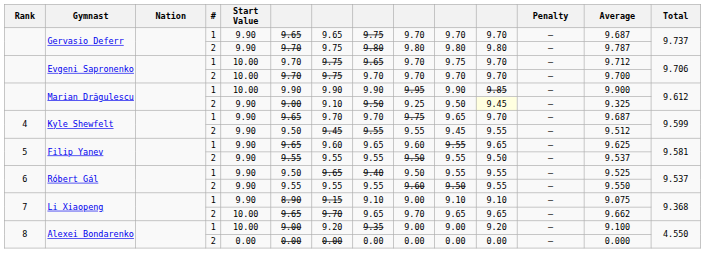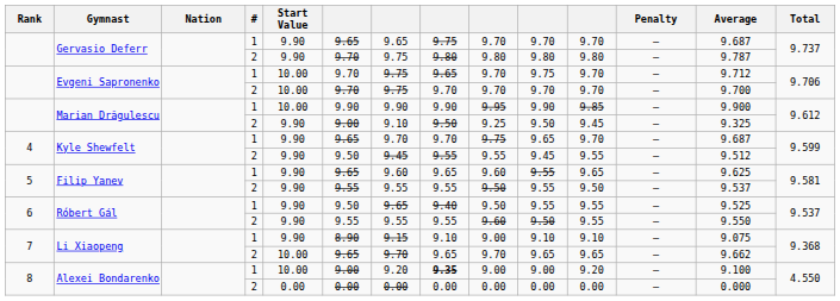Marian Drăgulescu / 2 | column 11: lightyellow background -> no background
Alexei Bondarenko / 1 | column 8: normal -> bold
